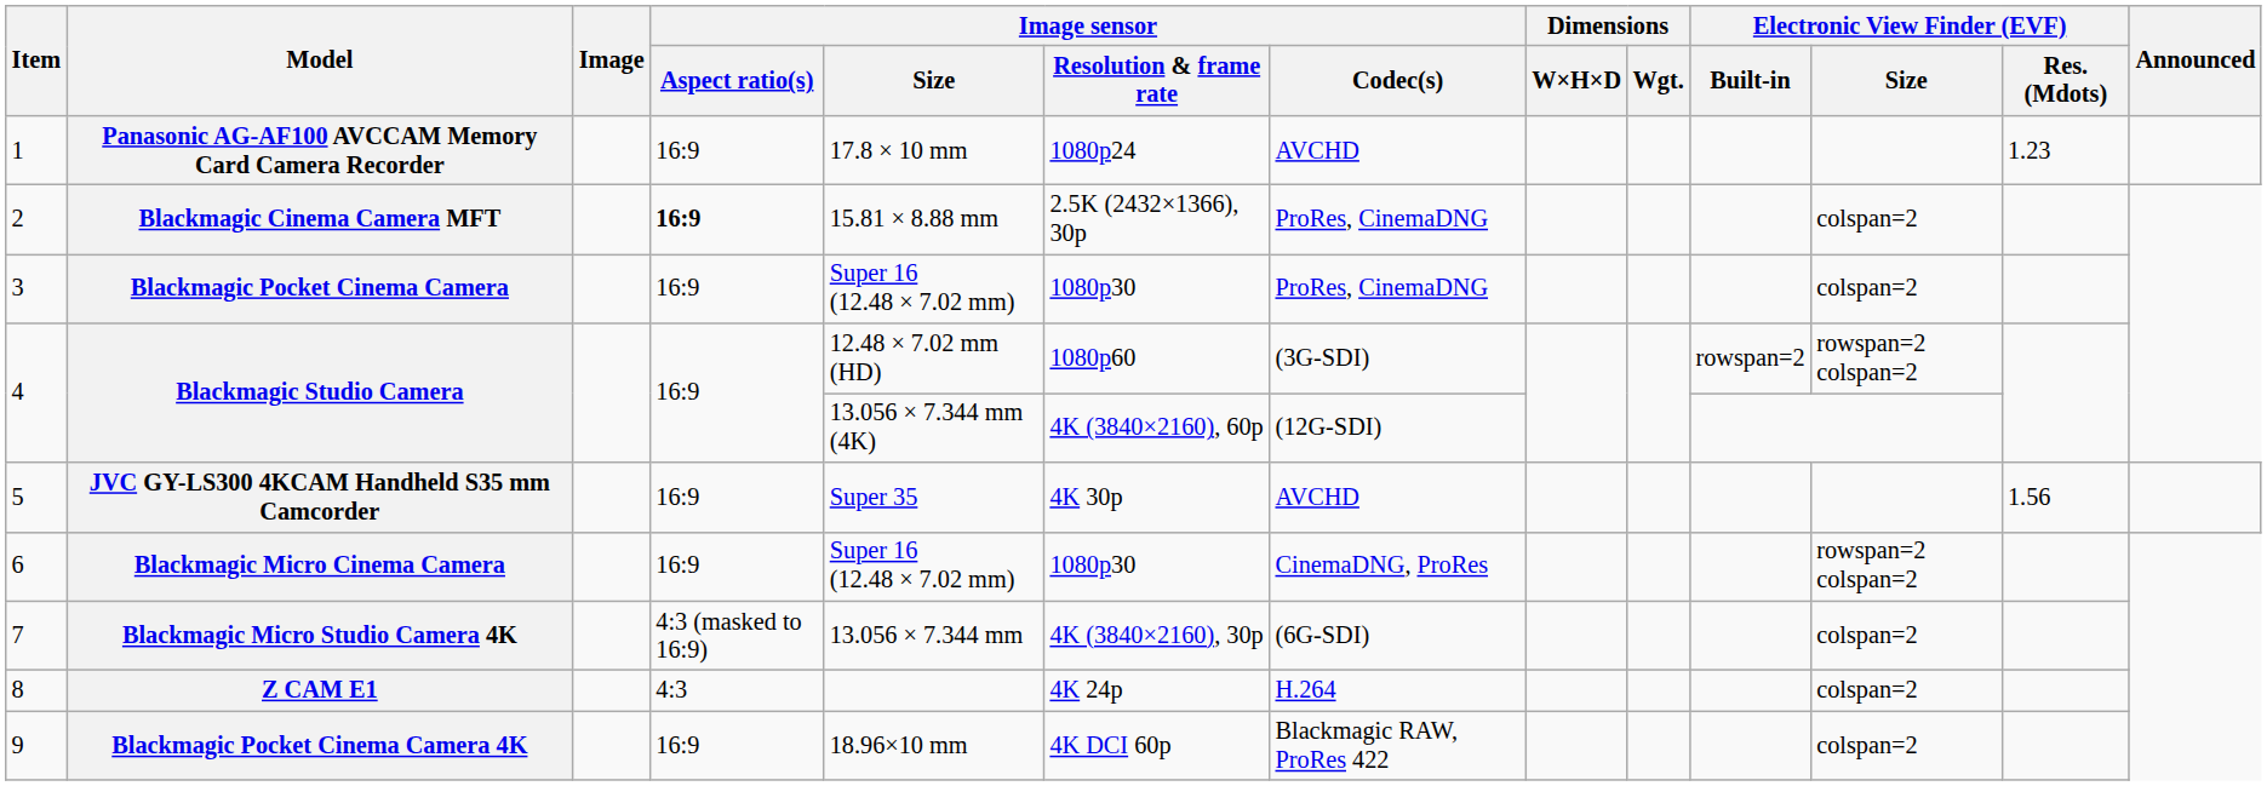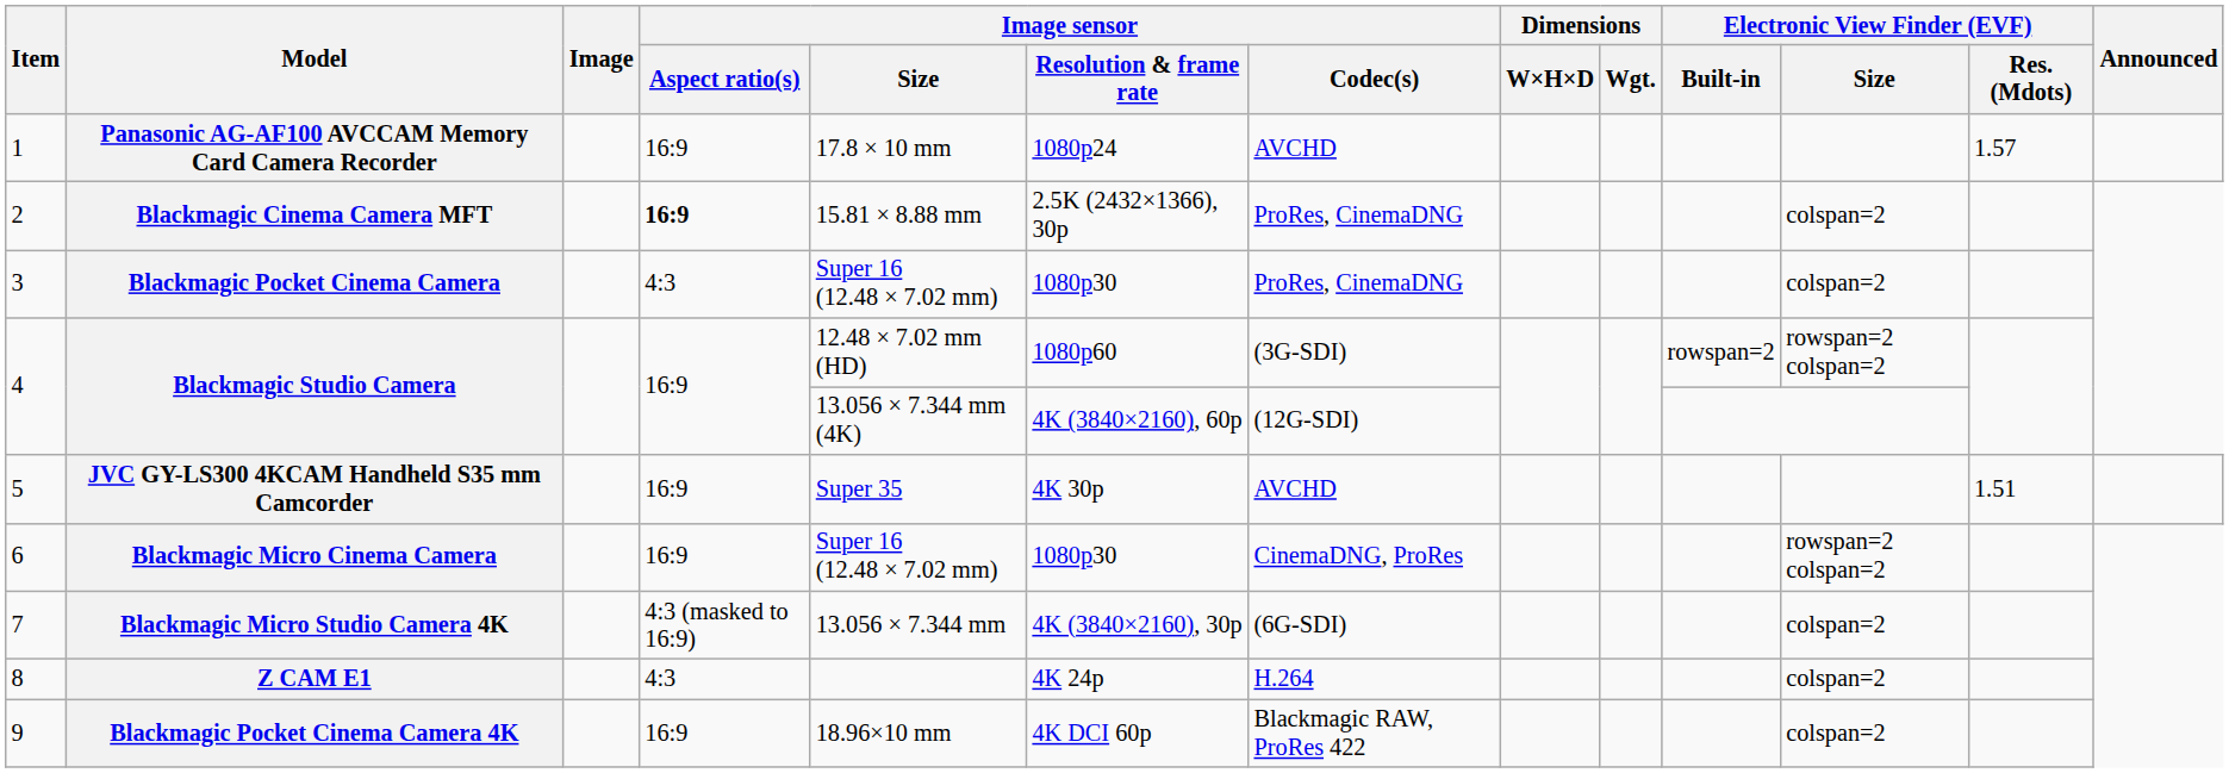Panasonic AG-AF100 AVCCAM Memory Card Camera Recorder | Electronic View Finder (EVF) / Res. (Mdots): 1.23 -> 1.57
Blackmagic Pocket Cinema Camera | Image sensor / Aspect ratio(s): 16:9 -> 4:3
JVC GY-LS300 4KCAM Handheld S35 mm Camcorder | Electronic View Finder (EVF) / Res. (Mdots): 1.56 -> 1.51
